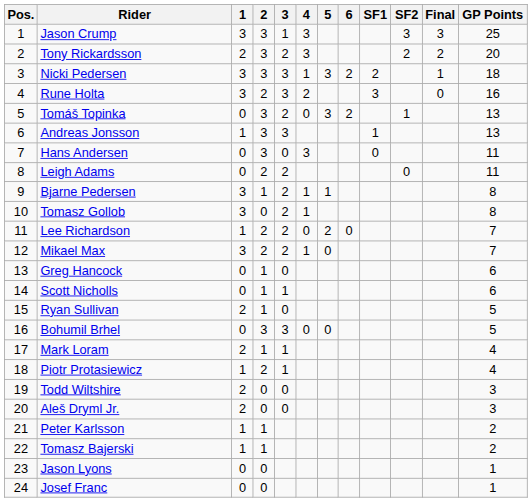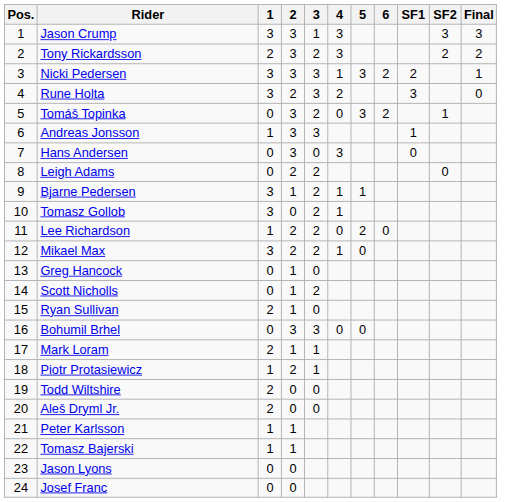- column: GP Points | 25 | 20 | 18 | 16 | 13 | 13 | 11 | 11 | 8 | 8 | 7 | 7 | 6 | 6 | 5 | 5 | 4 | 4 | 3 | 3 | 2 | 2 | 1 | 1
Scott Nicholls | 3: 1 -> 2
